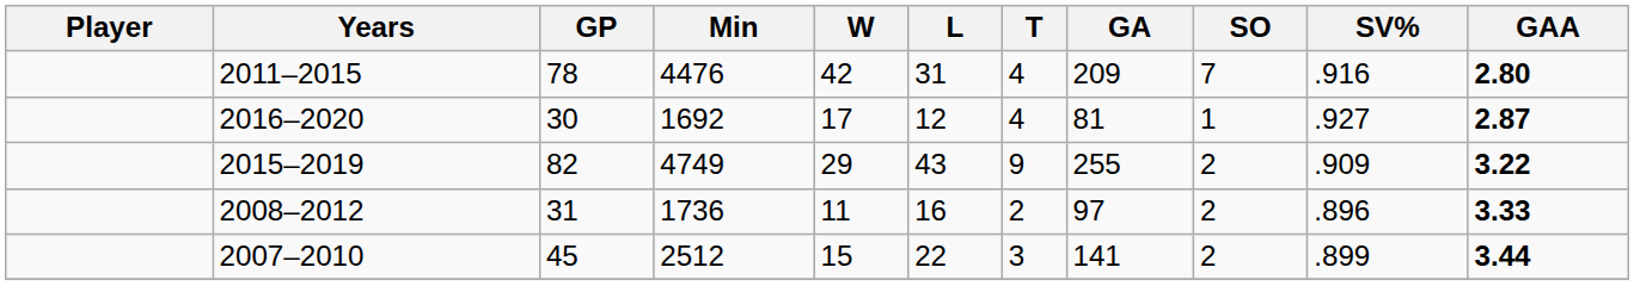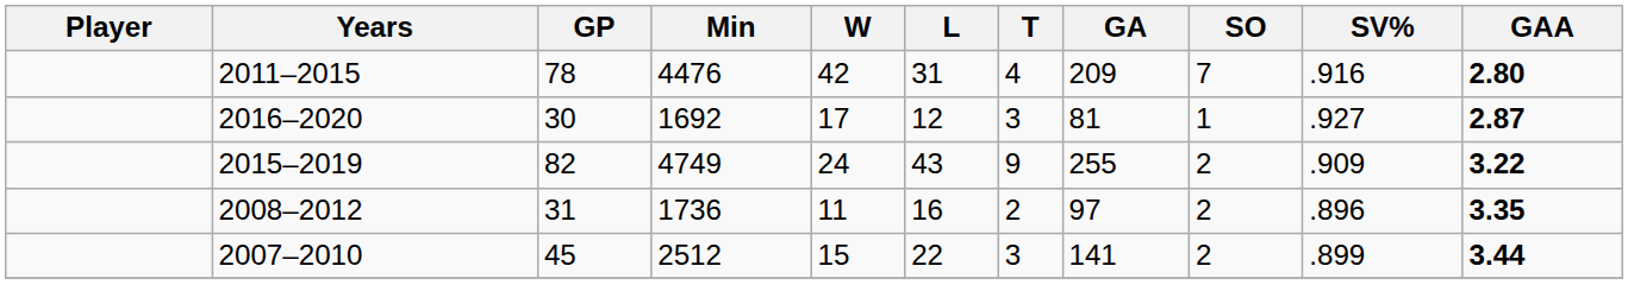2016–2020 | T: 4 -> 3
2015–2019 | W: 29 -> 24
2008–2012 | GAA: 3.33 -> 3.35
